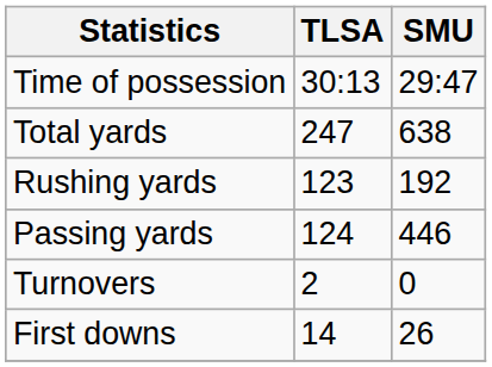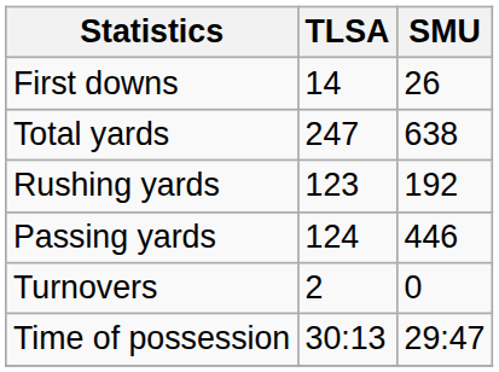rows swapped: First downs <-> Time of possession
